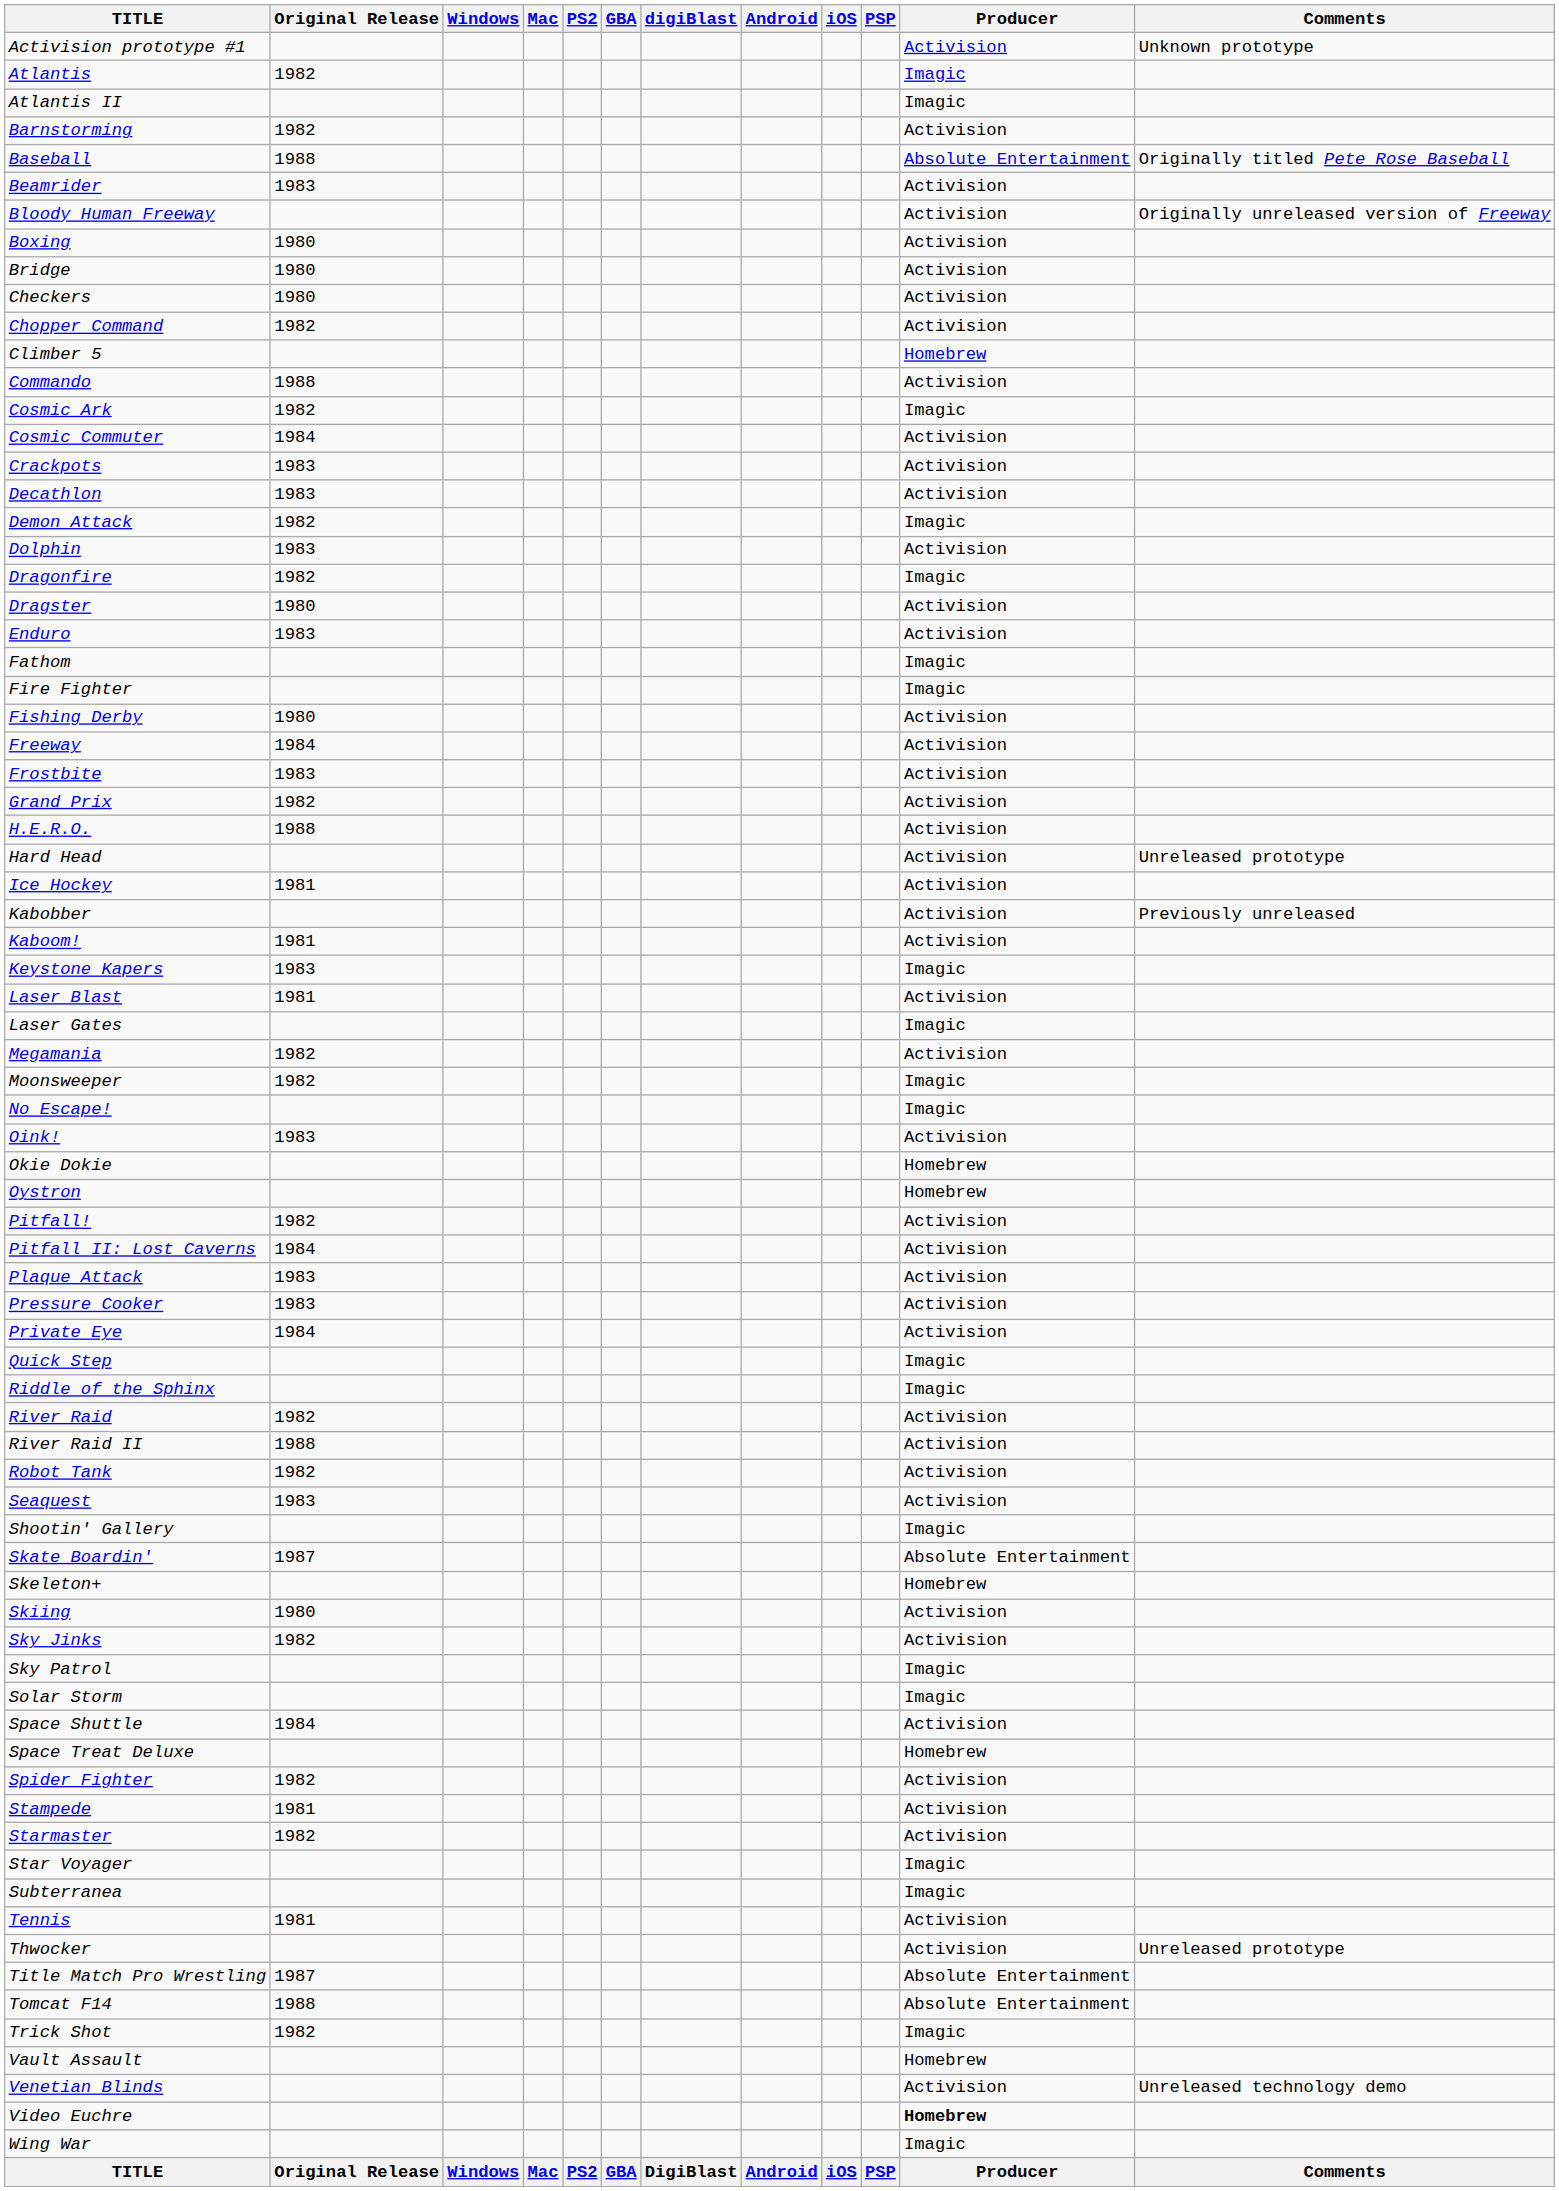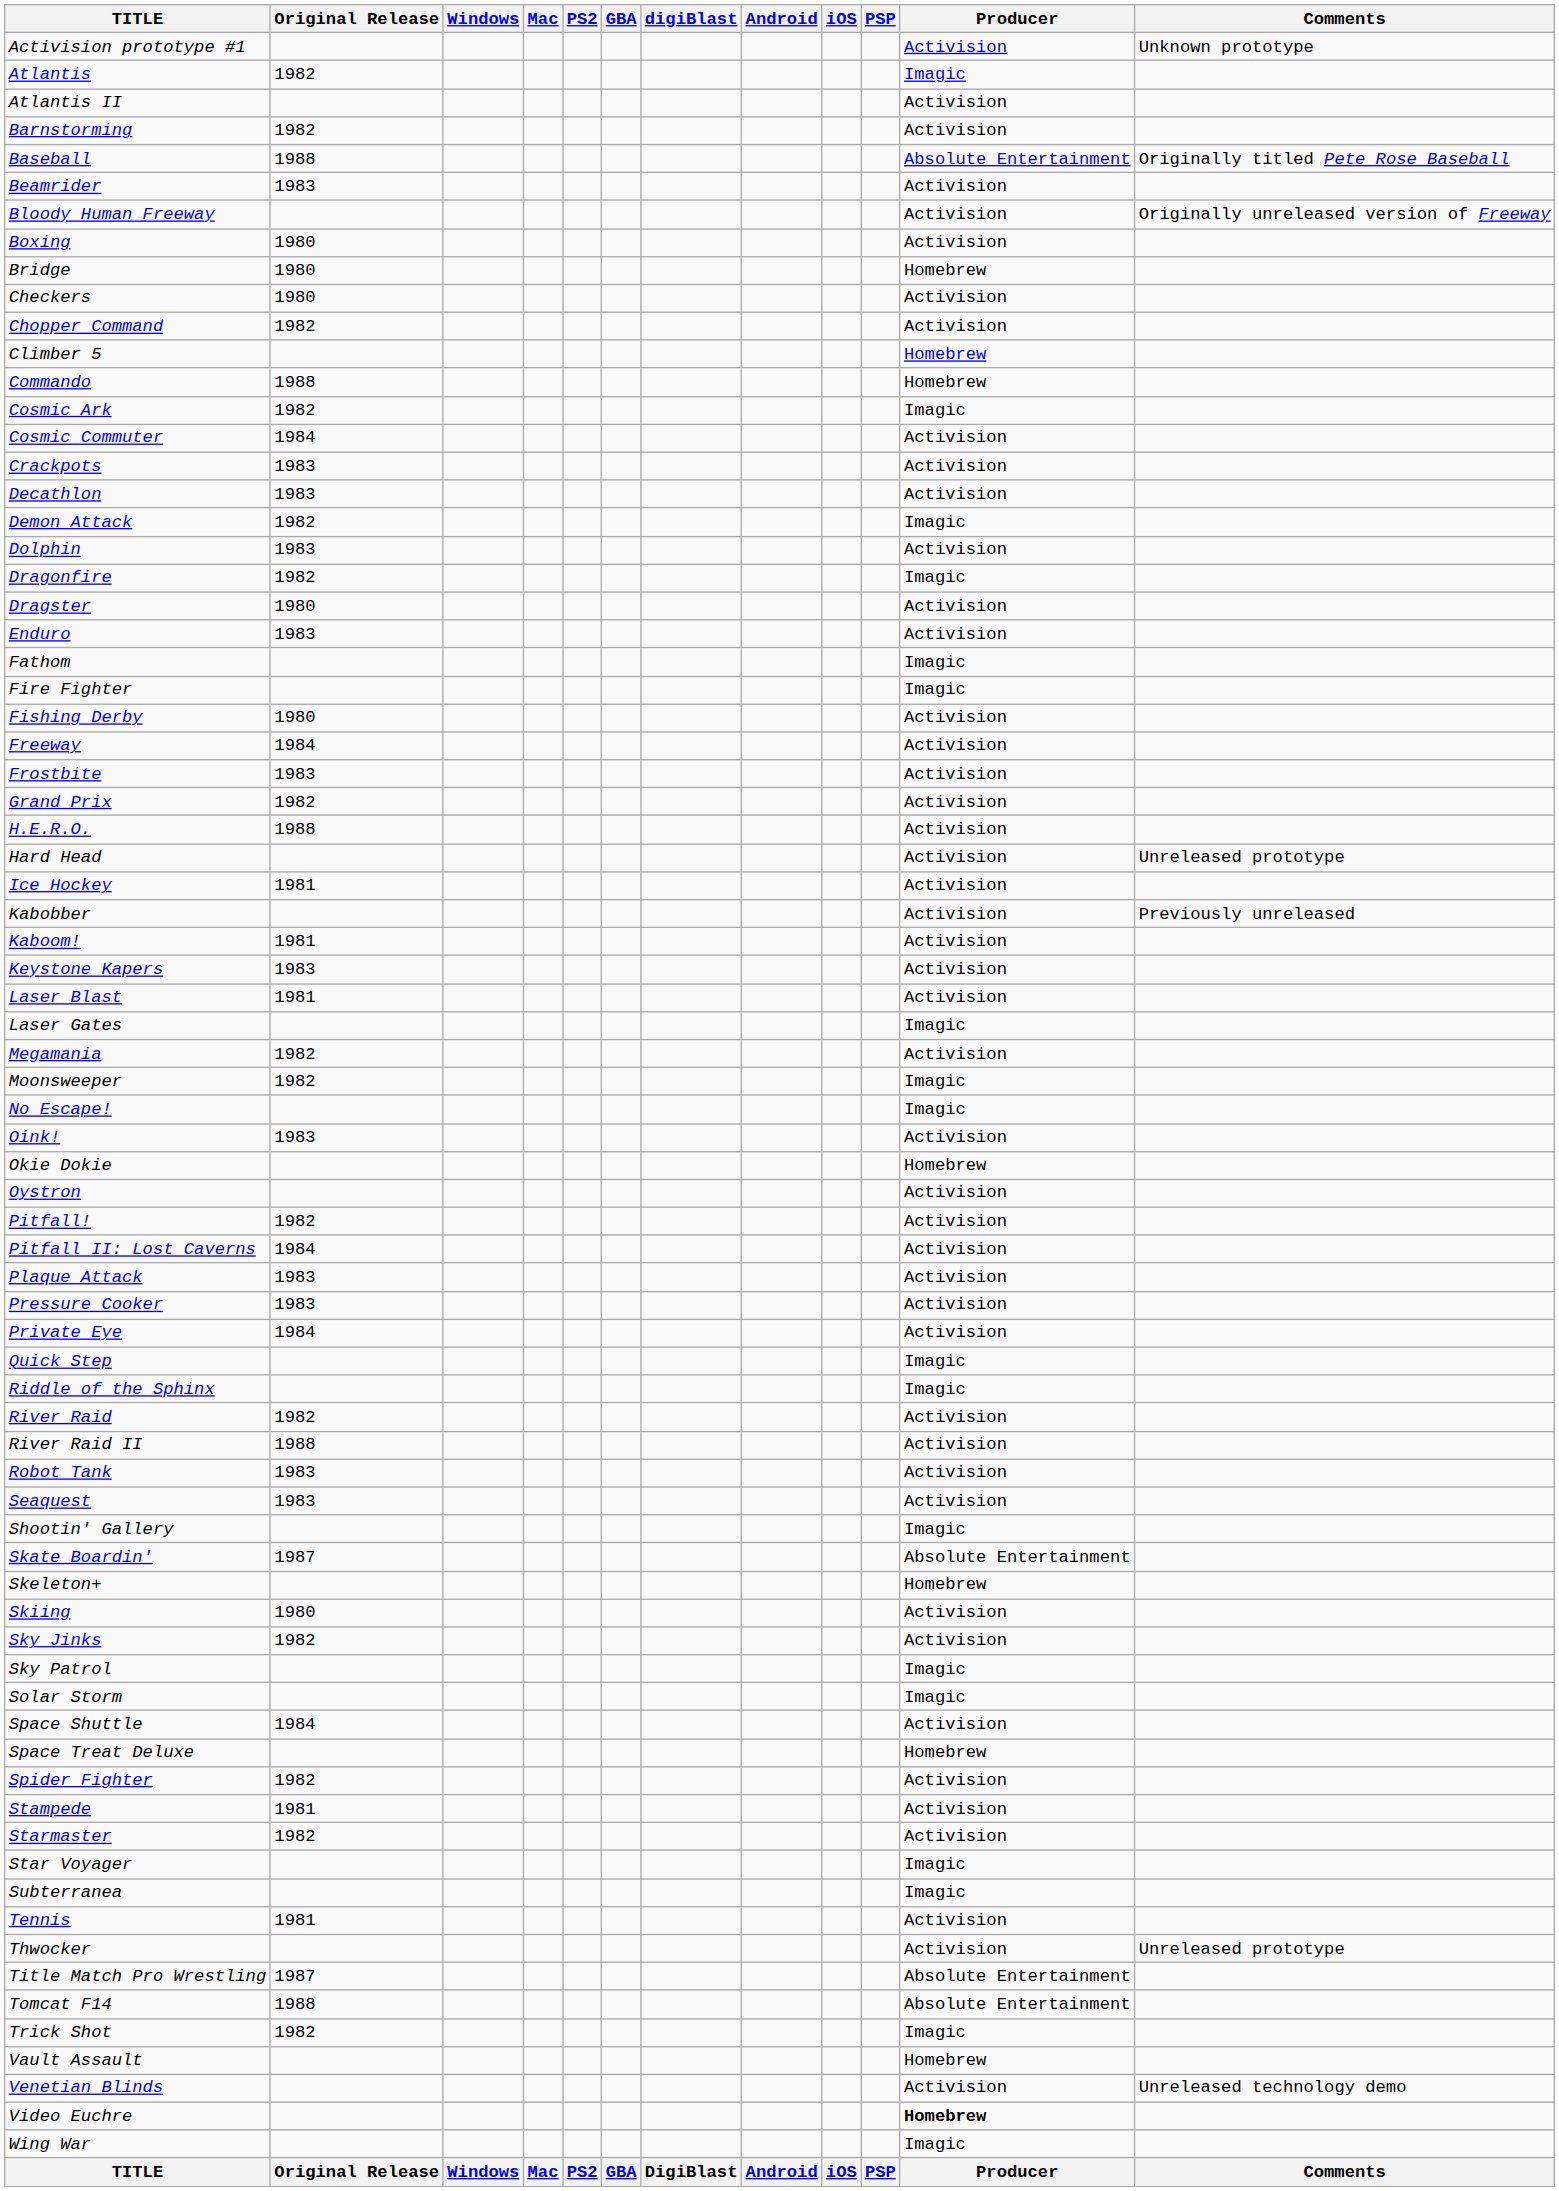Atlantis II | Producer: Imagic -> Activision
Bridge | Producer: Activision -> Homebrew
Commando | Producer: Activision -> Homebrew
Keystone Kapers | Producer: Imagic -> Activision
Oystron | Producer: Homebrew -> Activision
Robot Tank | Original Release: 1982 -> 1983
